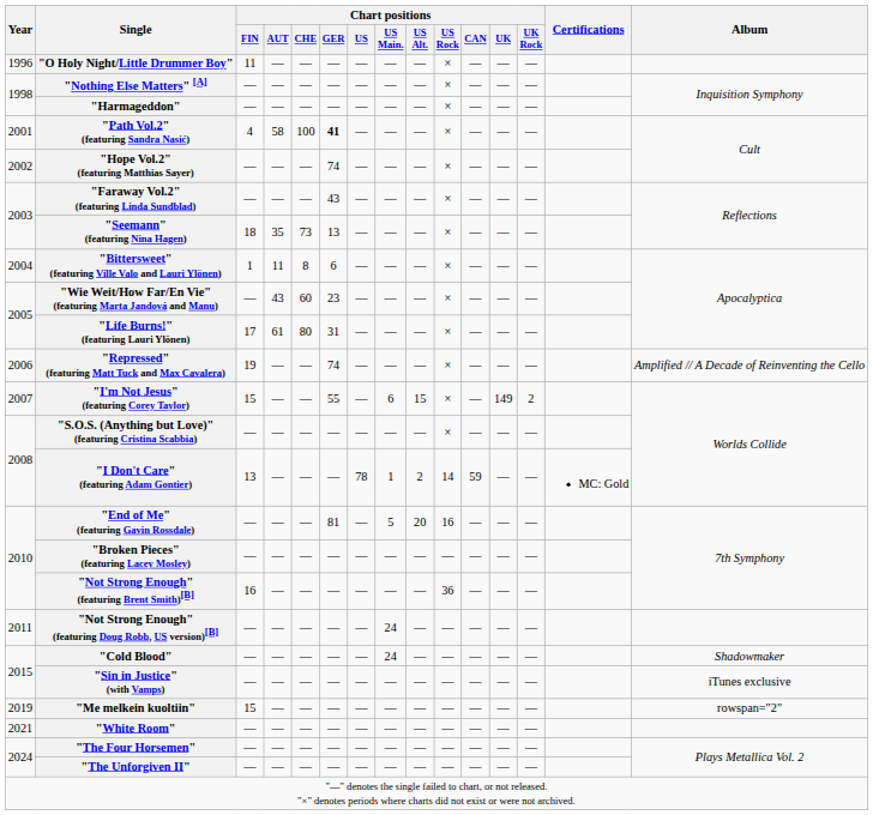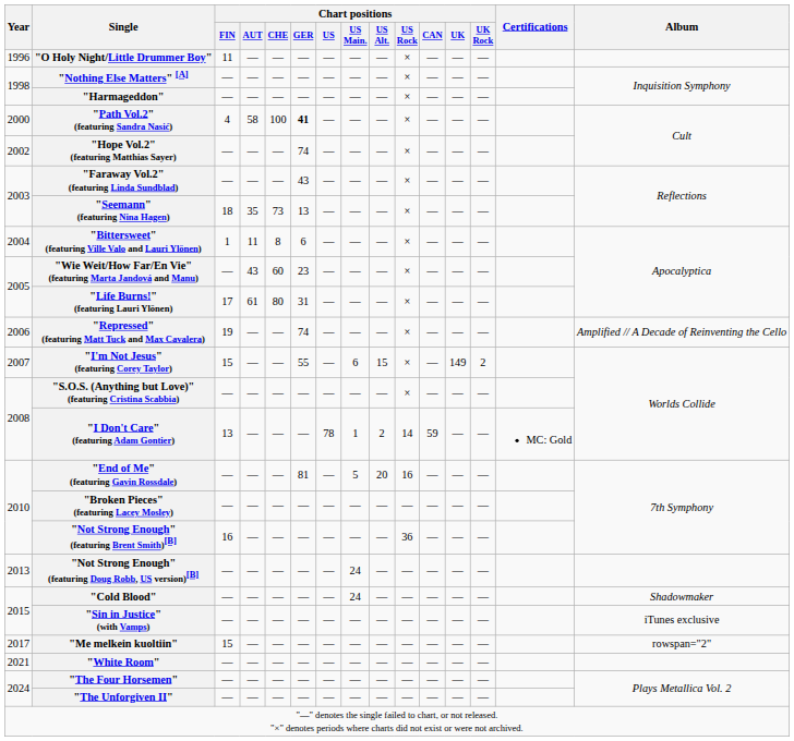"Path Vol.2" (featuring Sandra Nasić) | Year: 2001 -> 2000
"Not Strong Enough" (featuring Doug Robb, US version)[B] | Year: 2011 -> 2013
"Me melkein kuoltiin" | Year: 2019 -> 2017
